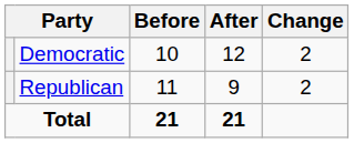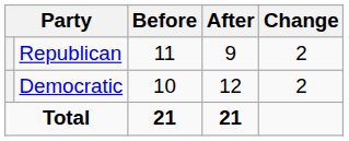rows swapped: Democratic <-> Republican
